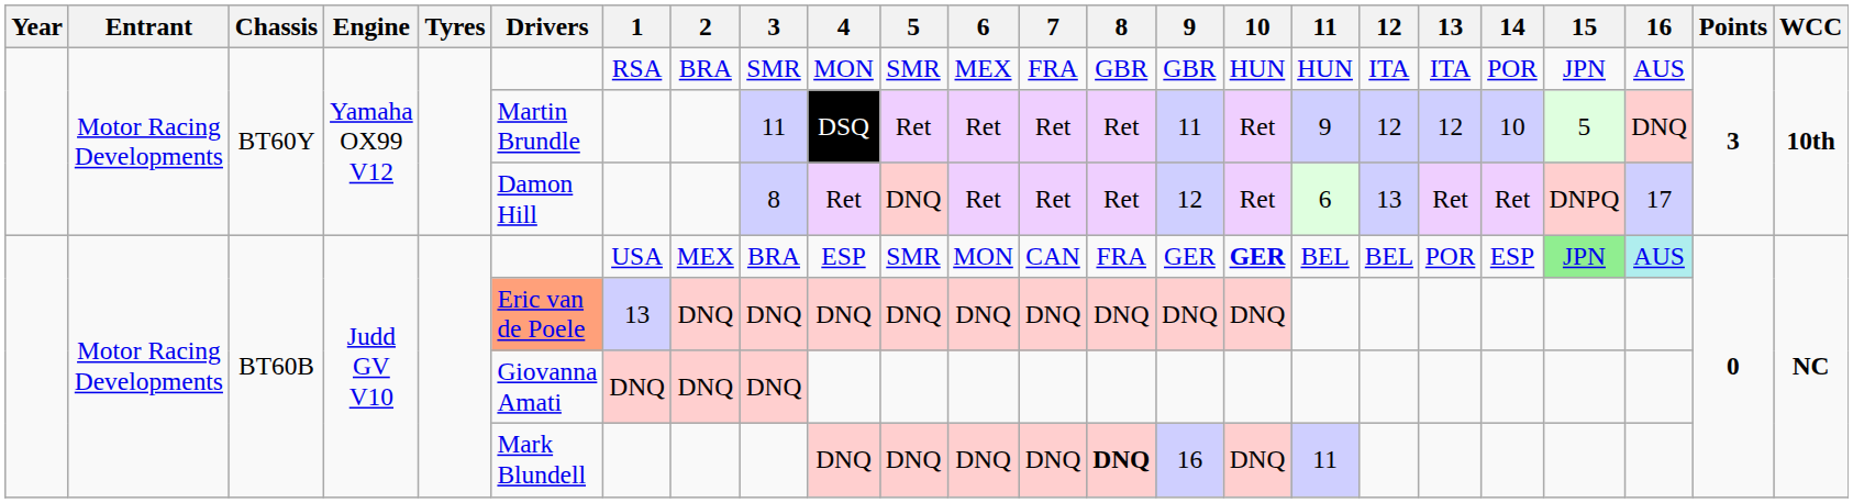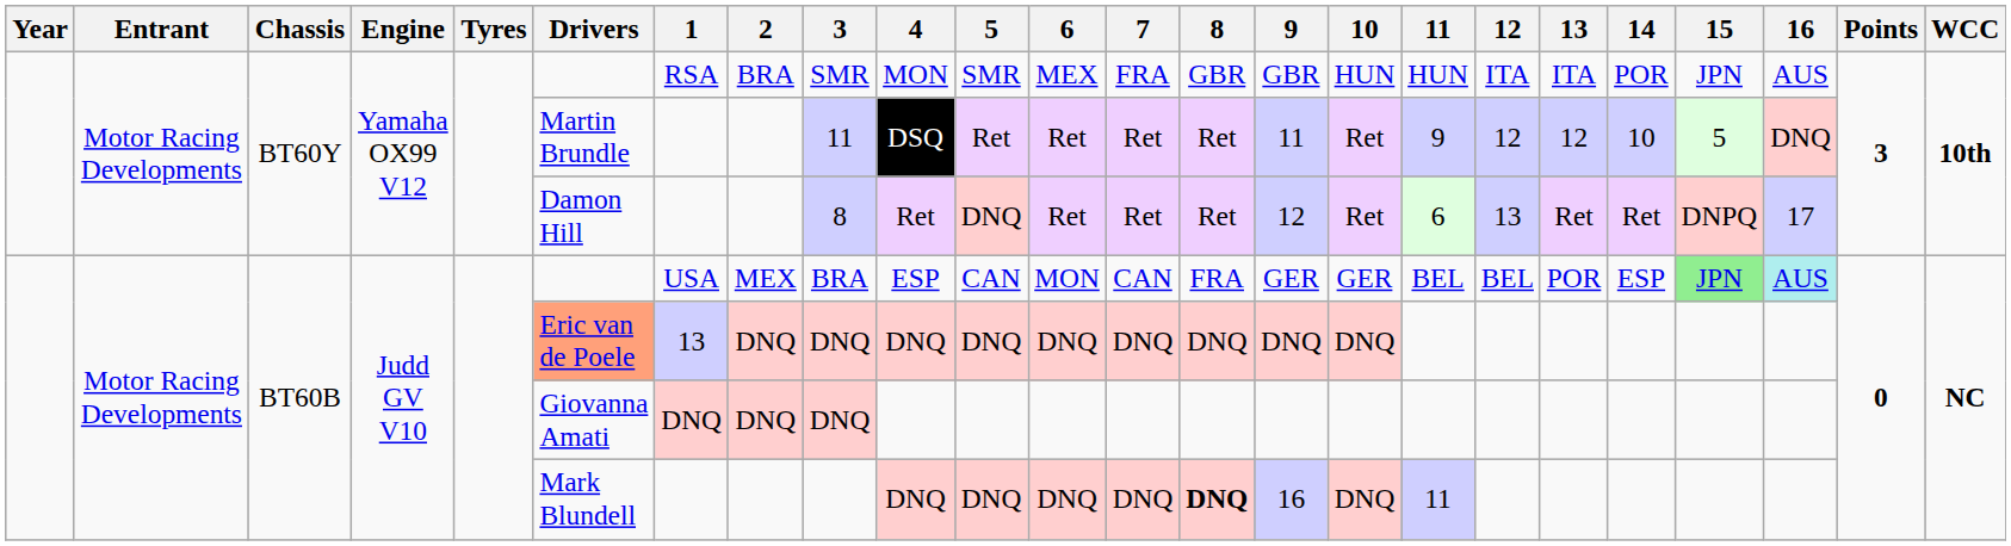row 5 | 5: SMR -> CAN
row 5 | 10: bold -> normal
